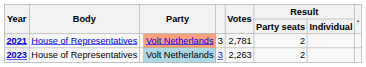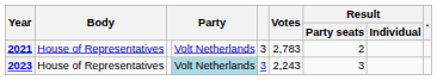2021 | column 4: lightsalmon background -> no background
2021 | Votes: 2,781 -> 2,783
2023 | Votes: 2,263 -> 2,243
2023 | Result / Party seats: 2 -> 3
